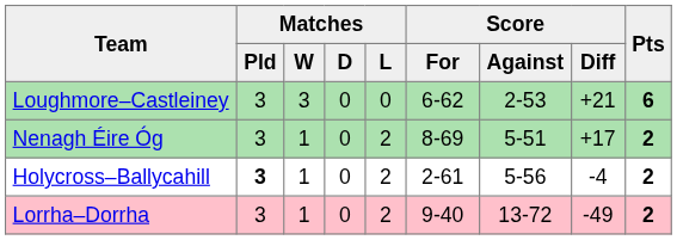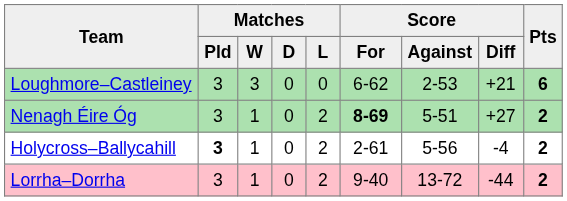Nenagh Éire Óg | Score / For: normal -> bold
Nenagh Éire Óg | Score / Diff: +17 -> +27
Lorrha–Dorrha | Score / Diff: -49 -> -44
